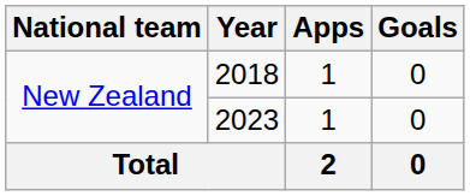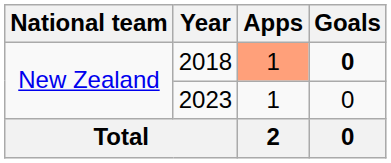2018 | Apps: no background -> lightsalmon background
2018 | Goals: normal -> bold
